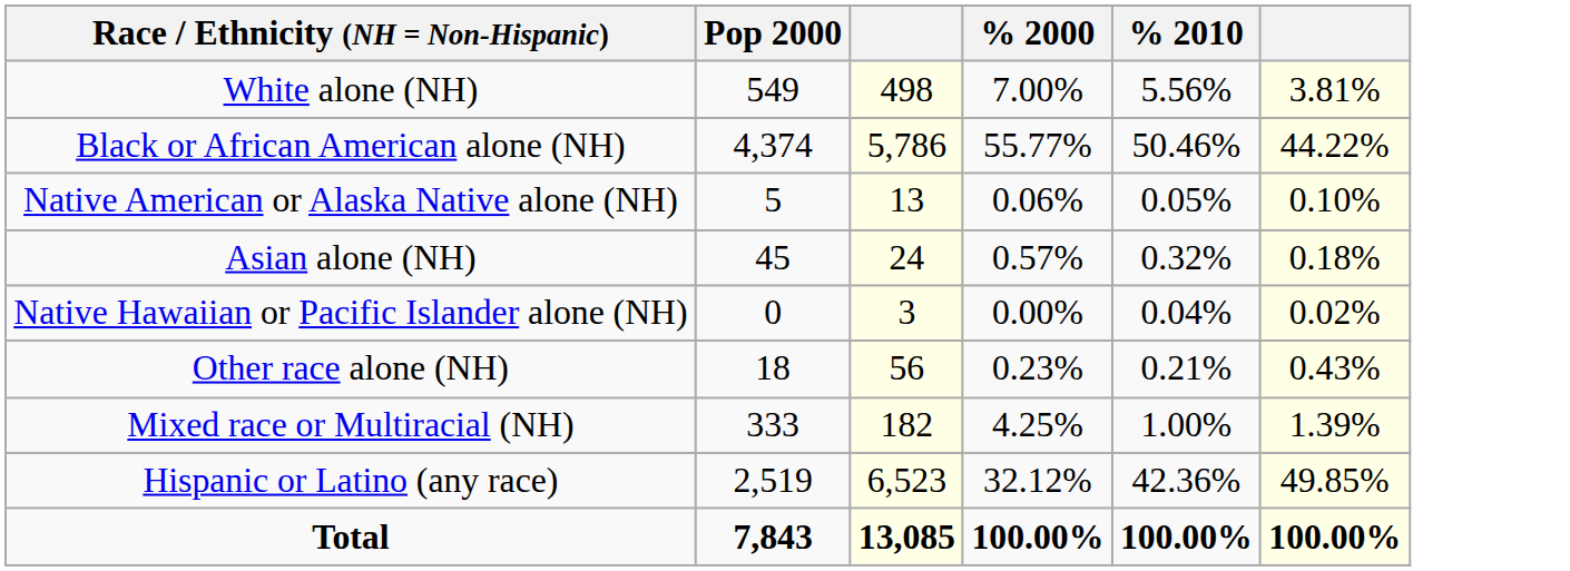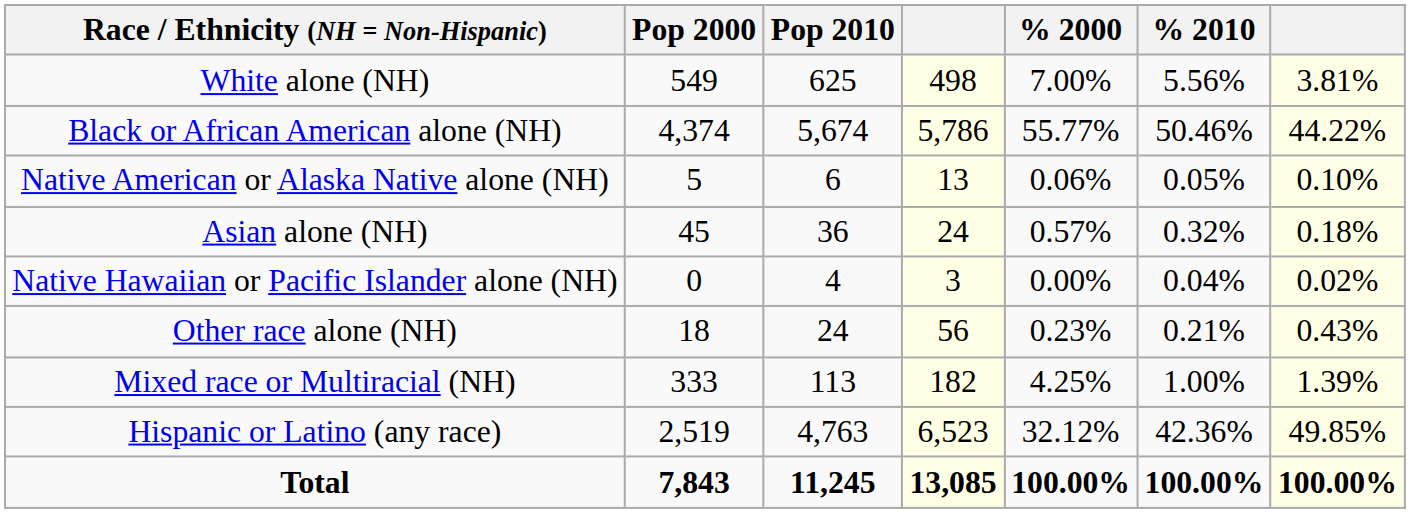+ column: Pop 2010 | 625 | 5,674 | 6 | 36 | 4 | 24 | 113 | 4,763 | 11,245
